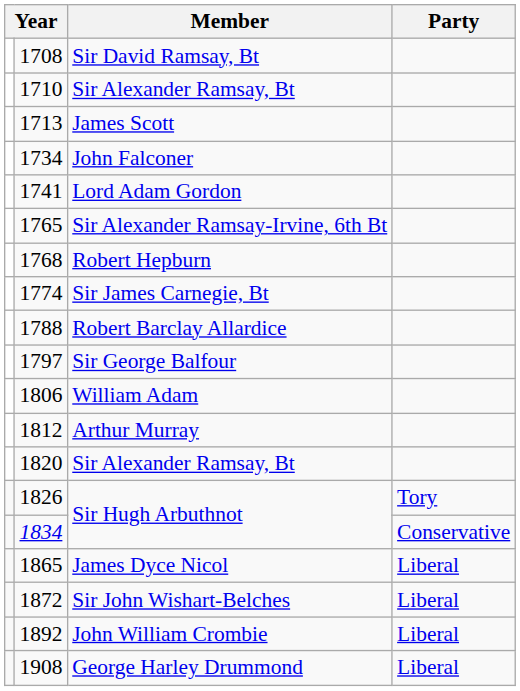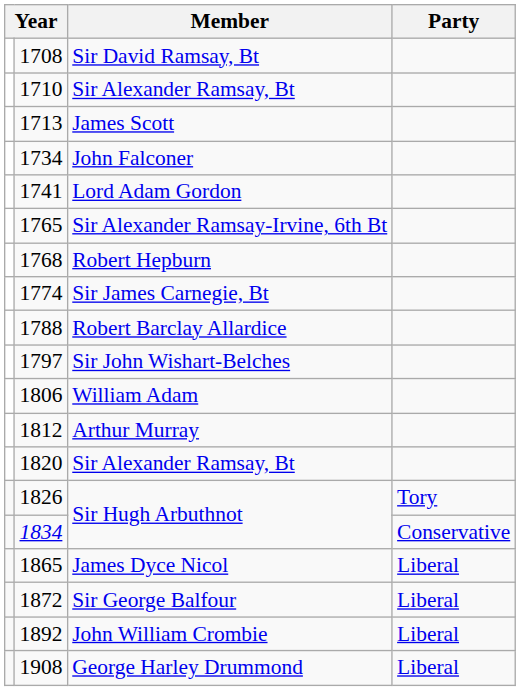1797 | Member: Sir George Balfour -> Sir John Wishart-Belches
1872 | Member: Sir John Wishart-Belches -> Sir George Balfour
